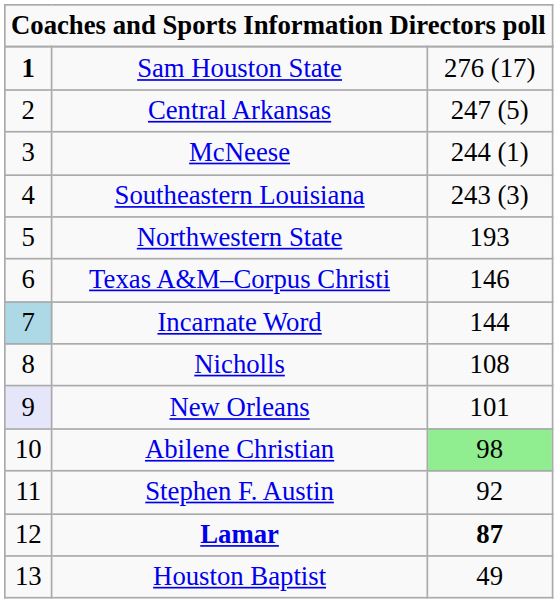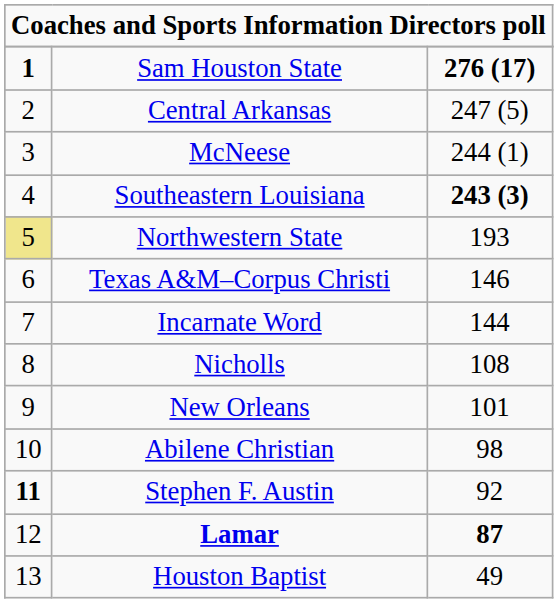Sam Houston State | column 3: normal -> bold
Southeastern Louisiana | column 3: normal -> bold
Northwestern State | column 1: no background -> khaki background
Incarnate Word | column 1: lightblue background -> no background
New Orleans | column 1: lavender background -> no background
Abilene Christian | column 3: lightgreen background -> no background
Stephen F. Austin | column 1: normal -> bold
